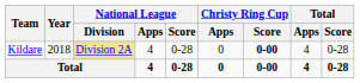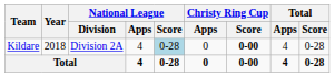Kildare | National League / Division: khaki background -> no background
Kildare | National League / Score: no background -> lightblue background
